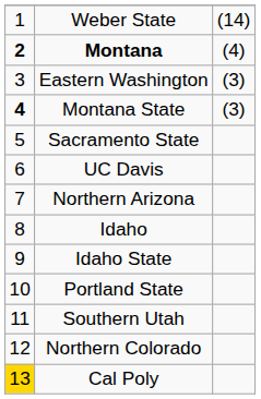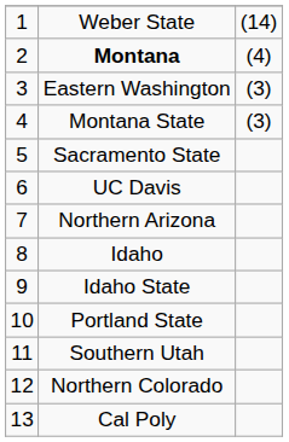Montana | column 1: bold -> normal
Montana State | column 1: bold -> normal
Cal Poly | column 1: gold background -> no background
